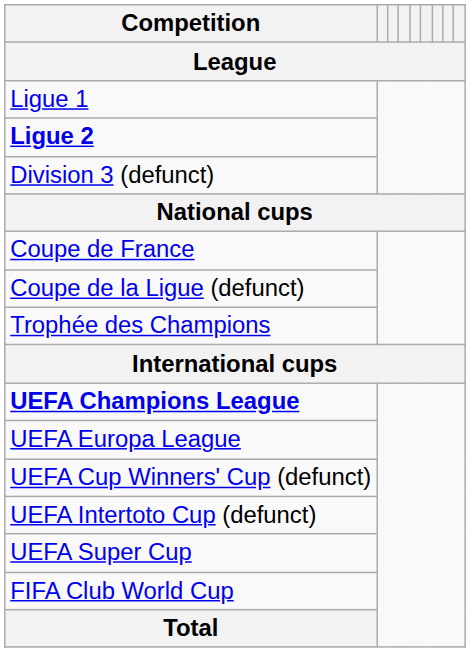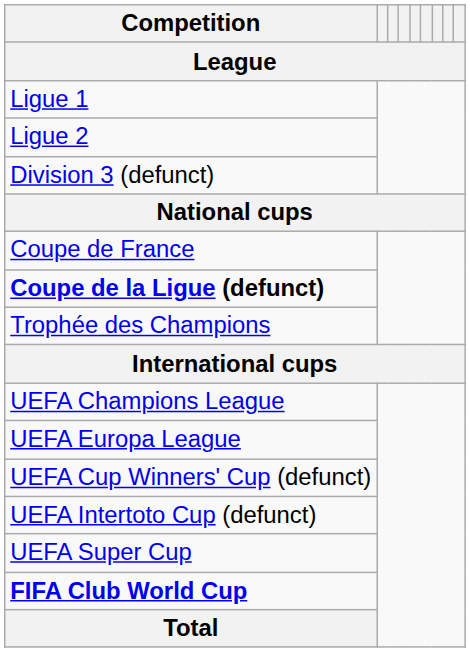Ligue 2 | Competition: bold -> normal
Coupe de la Ligue (defunct) | Competition: normal -> bold
UEFA Champions League | Competition: bold -> normal
FIFA Club World Cup | Competition: normal -> bold
